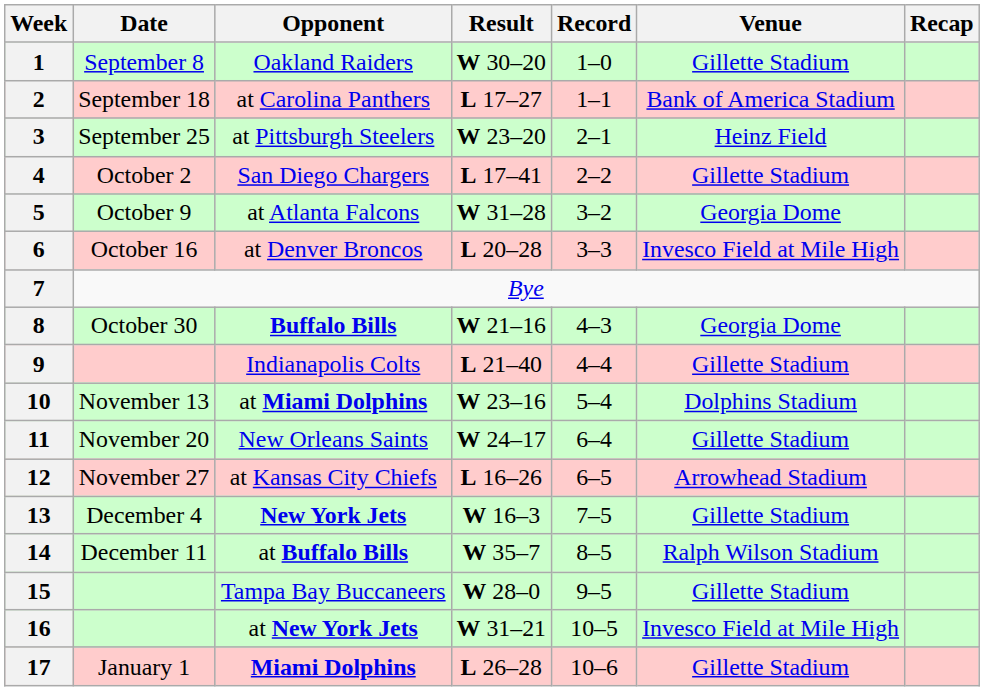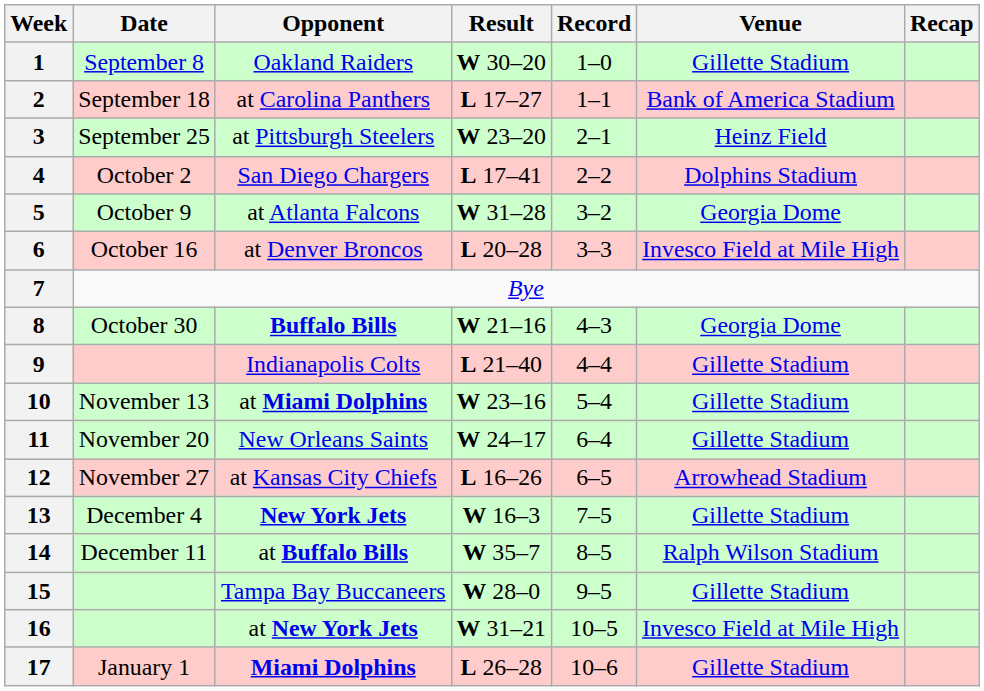4 | Venue: Gillette Stadium -> Dolphins Stadium
10 | Venue: Dolphins Stadium -> Gillette Stadium
